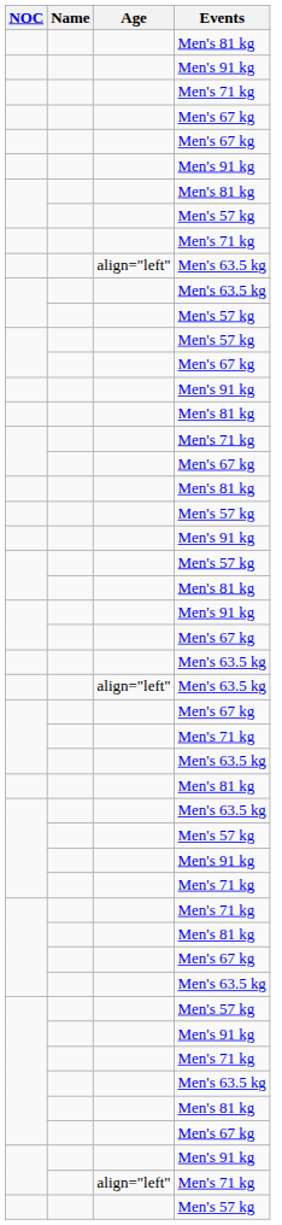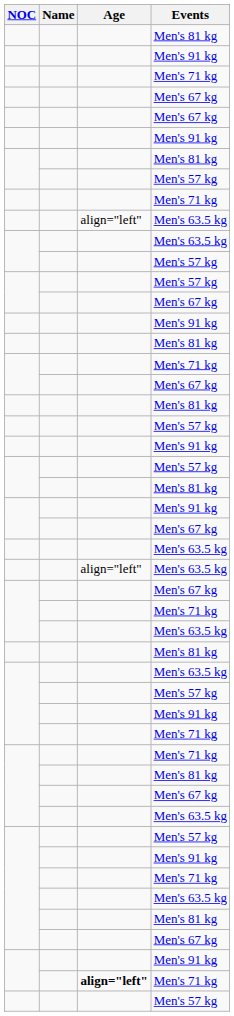align="left" / Men's 71 kg | Age: normal -> bold
